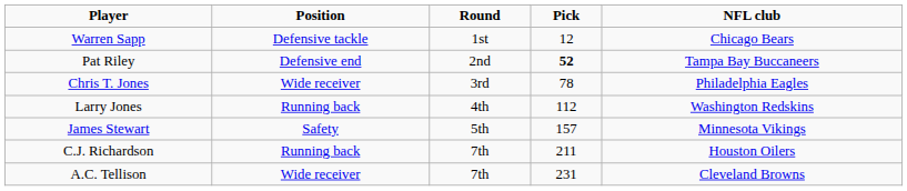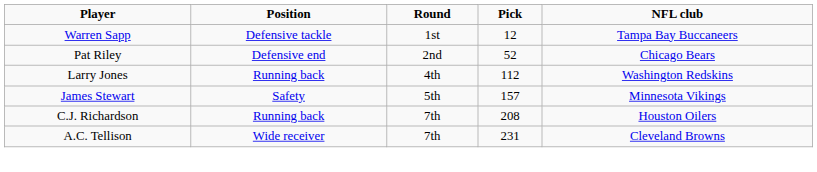Warren Sapp | NFL club: Chicago Bears -> Tampa Bay Buccaneers
Pat Riley | Pick: bold -> normal
Pat Riley | NFL club: Tampa Bay Buccaneers -> Chicago Bears
- row: Chris T. Jones | Wide receiver | 3rd | 78 | Philadelphia Eagles
C.J. Richardson | Pick: 211 -> 208
